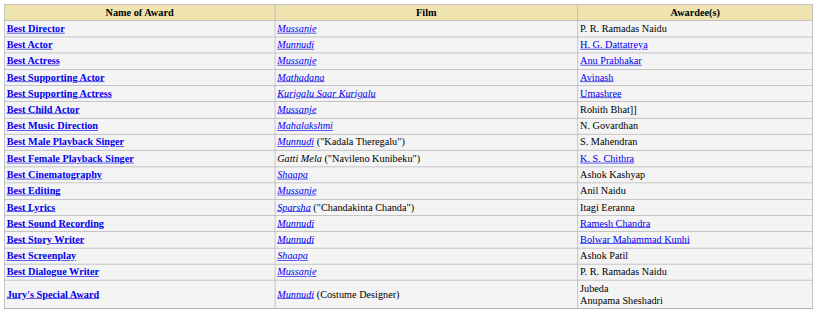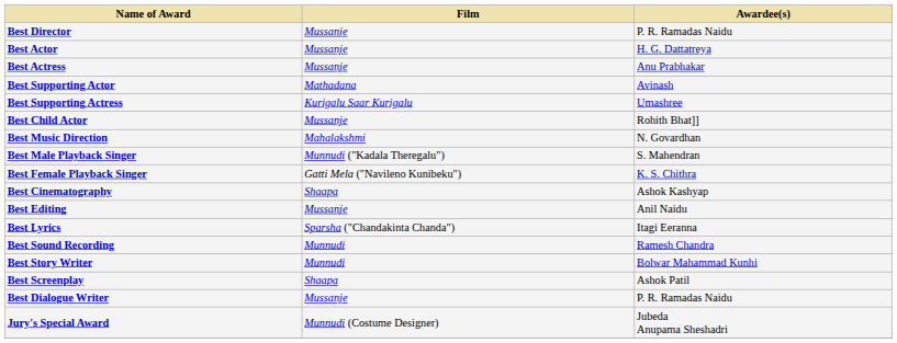Best Actor | Film: Munnudi -> Mussanje
